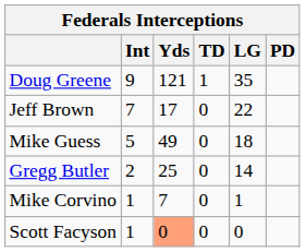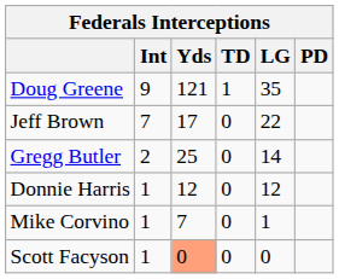- row: Mike Guess | 5 | 49 | 0 | 18
+ row: Donnie Harris | 1 | 12 | 0 | 12
